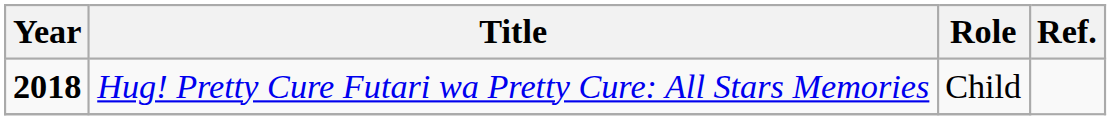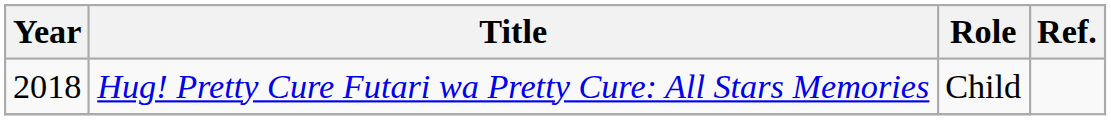row 2 | Year: bold -> normal
